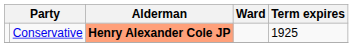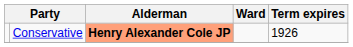Conservative | Term expires: 1925 -> 1926
